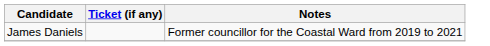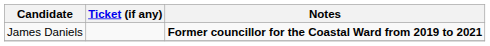James Daniels | Notes: normal -> bold
